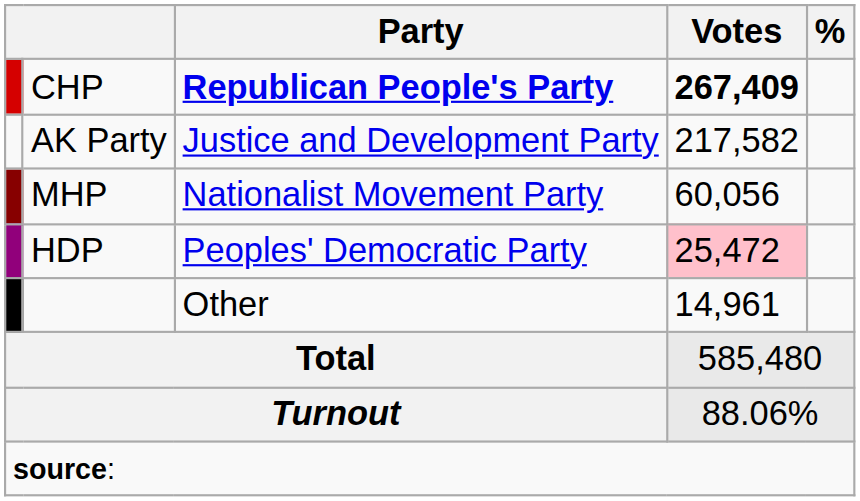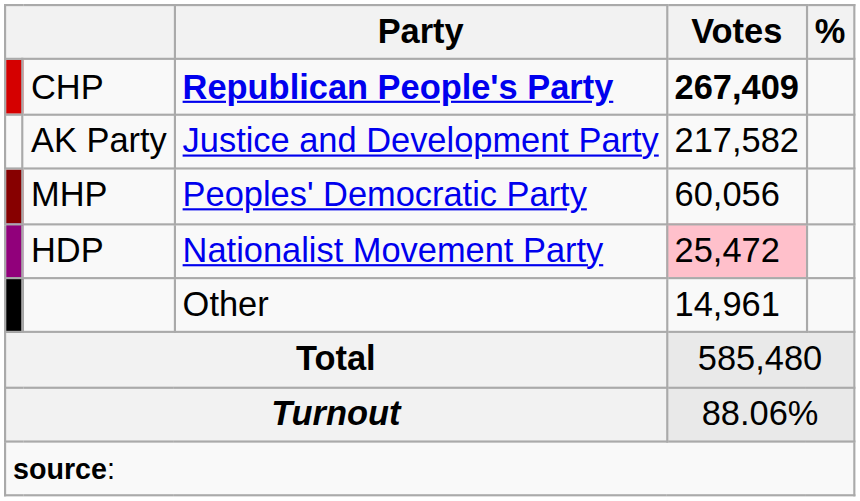MHP | Party: Nationalist Movement Party -> Peoples' Democratic Party
HDP | Party: Peoples' Democratic Party -> Nationalist Movement Party
